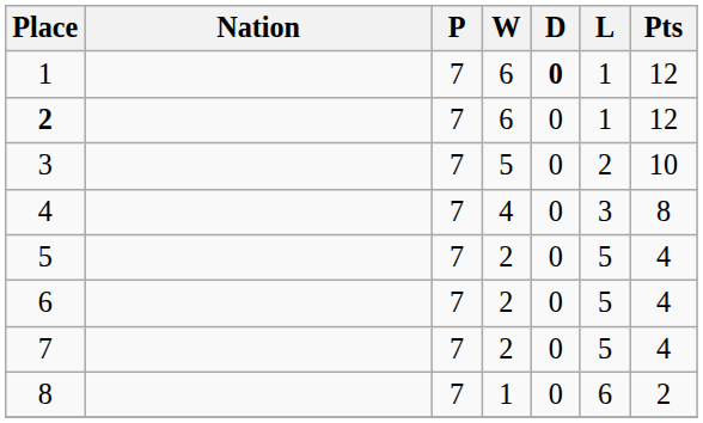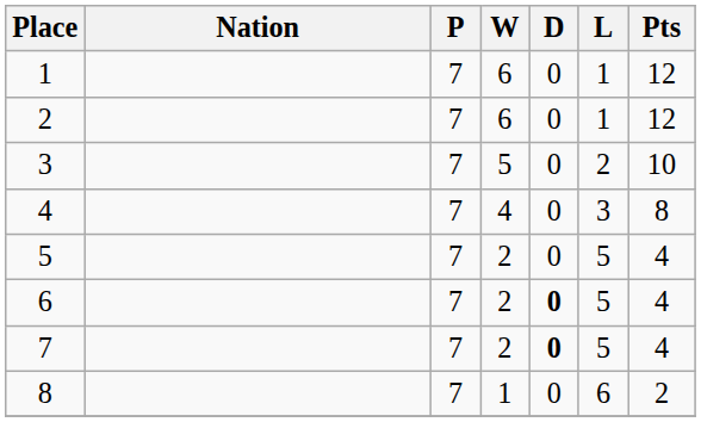row 2 | D: bold -> normal
row 3 | Place: bold -> normal
row 7 | D: normal -> bold
row 8 | D: normal -> bold
